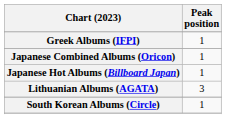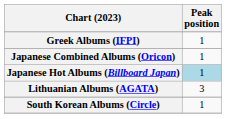Japanese Hot Albums (Billboard Japan) | Peak position: no background -> lightblue background
